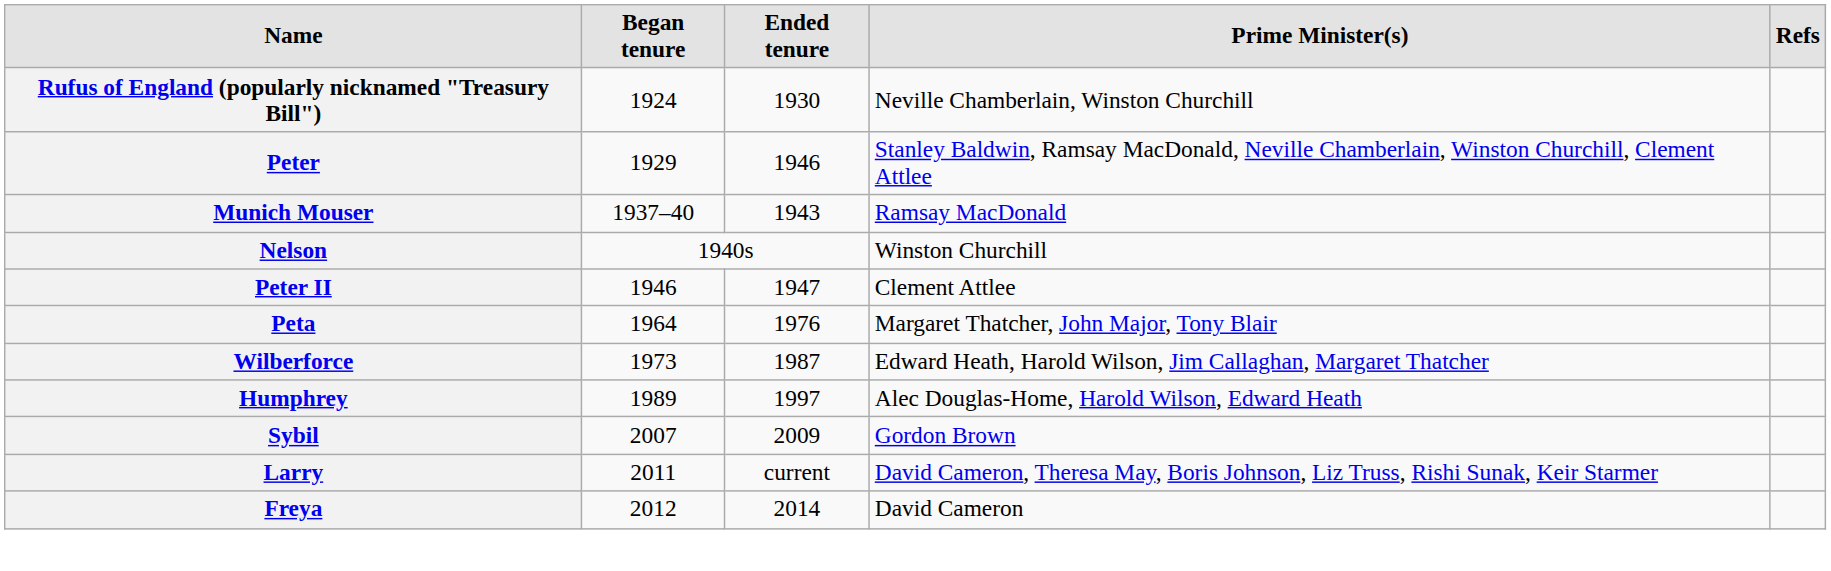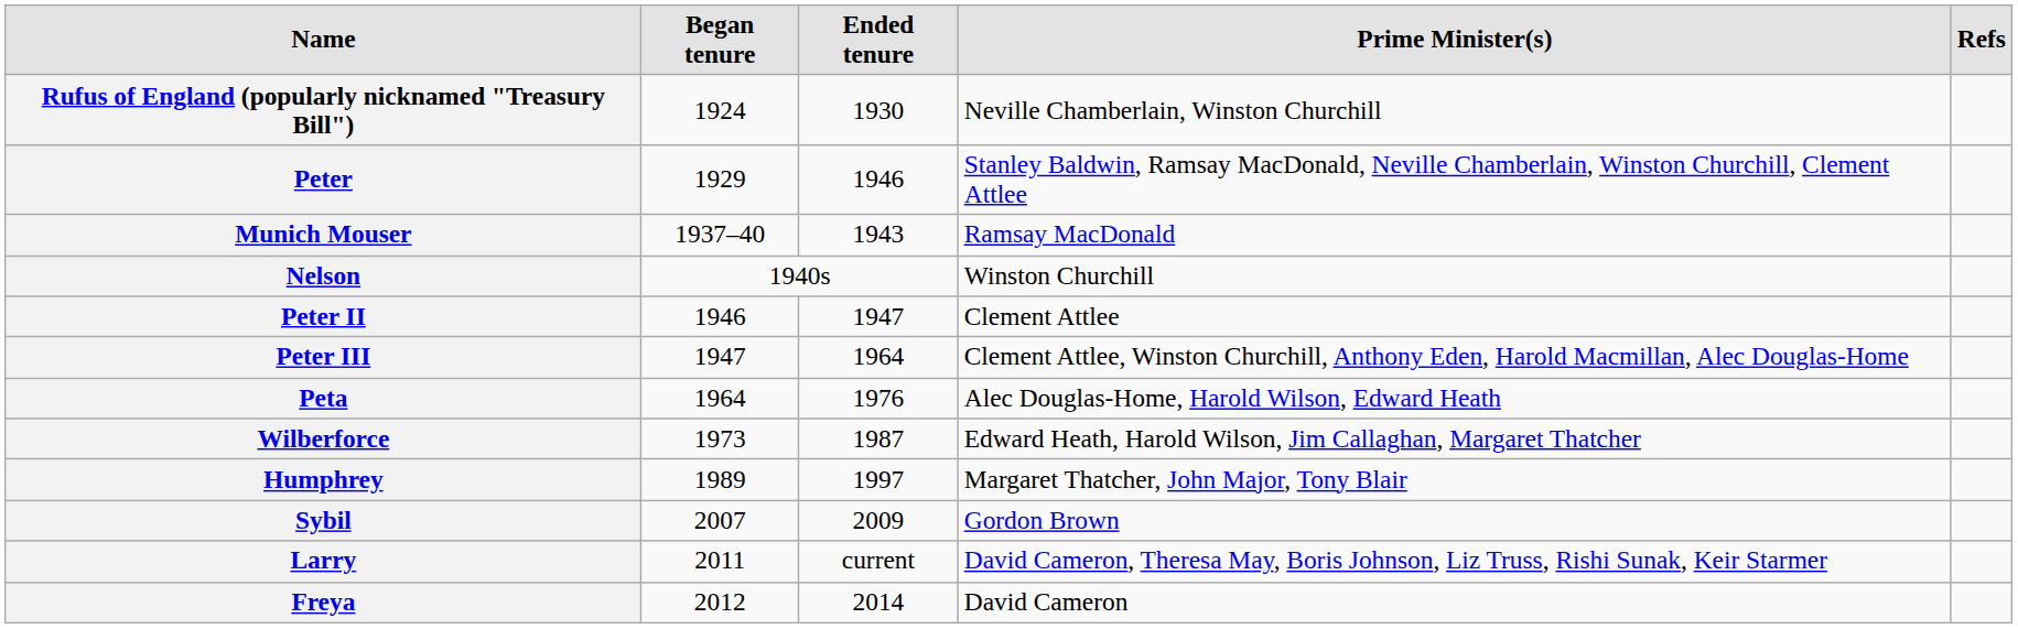+ row: Peter III | 1947 | 1964 | Clement Attlee, Winston Churchill, Anthony Eden, Harold Macmillan, Alec Douglas-Home
Peta | Prime Minister(s): Margaret Thatcher, John Major, Tony Blair -> Alec Douglas-Home, Harold Wilson, Edward Heath
Humphrey | Prime Minister(s): Alec Douglas-Home, Harold Wilson, Edward Heath -> Margaret Thatcher, John Major, Tony Blair
